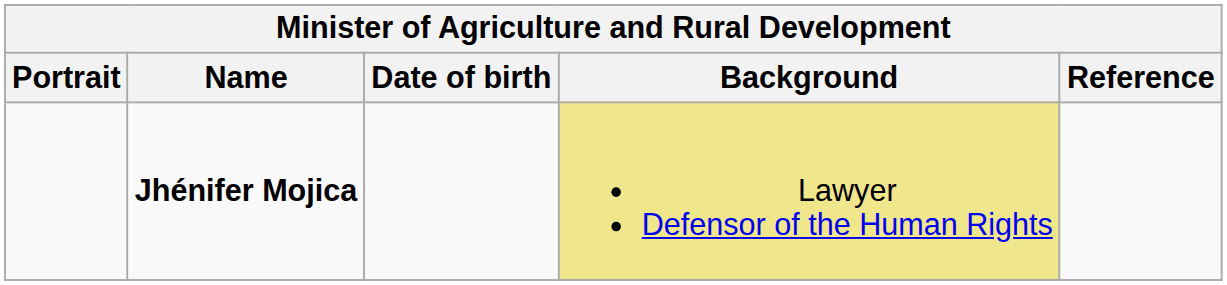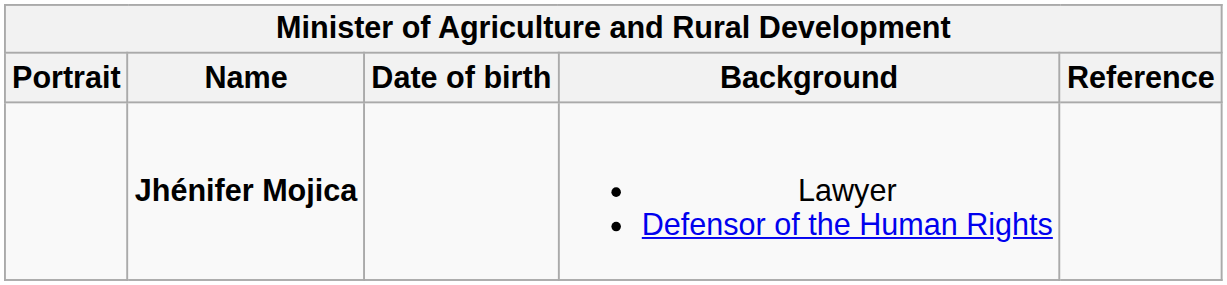Jhénifer Mojica | Background: khaki background -> no background
